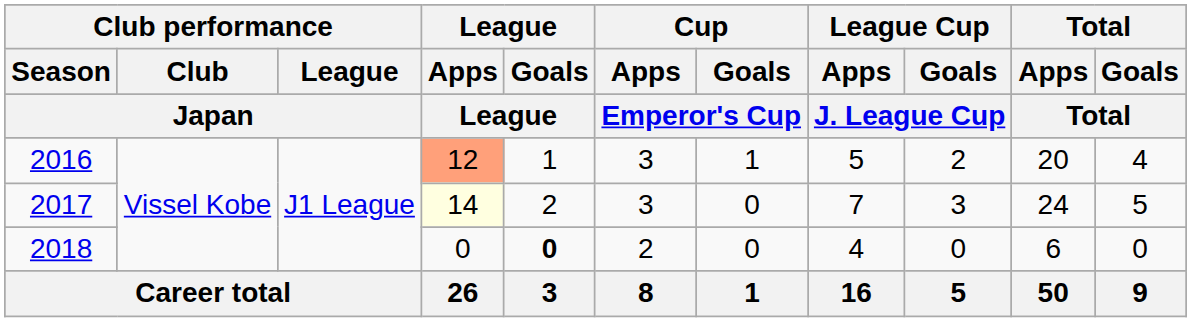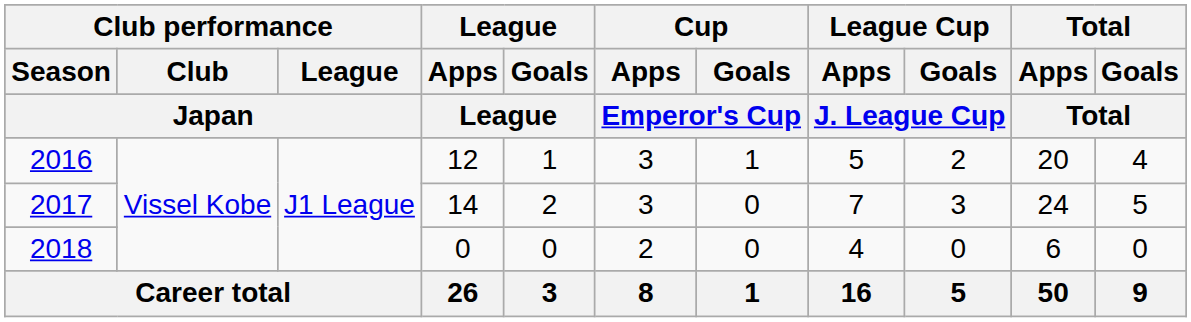2016 | League / Apps / League: lightsalmon background -> no background
2017 | League / Apps / League: lightyellow background -> no background
2018 | League / Goals / League: bold -> normal
